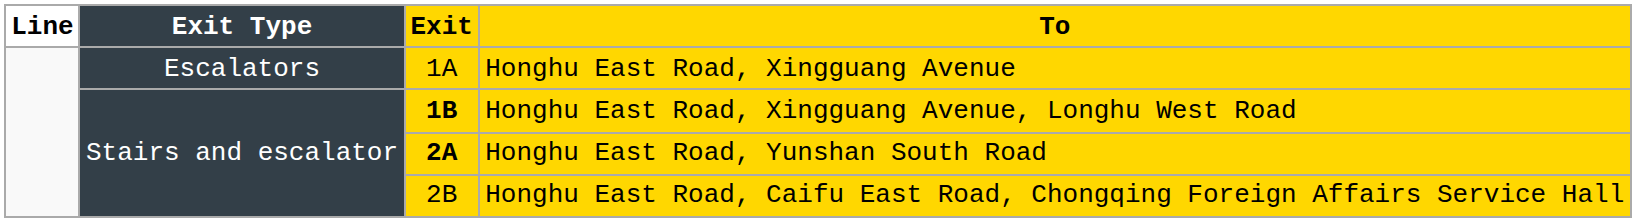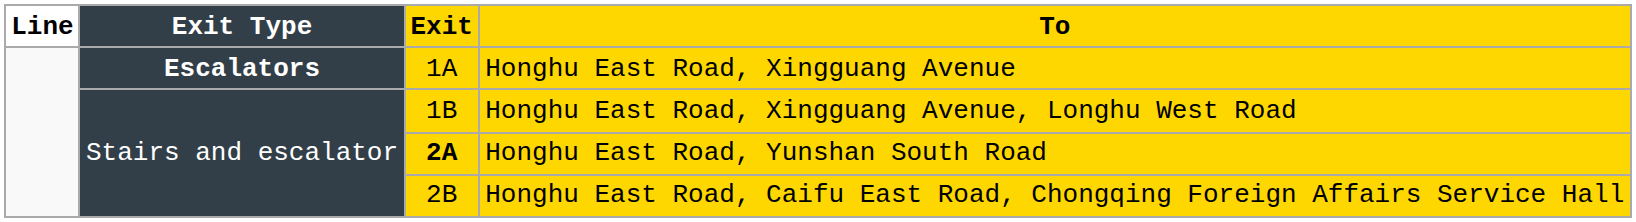Honghu East Road, Xingguang Avenue | Exit Type: normal -> bold
Honghu East Road, Xingguang Avenue, Longhu West Road | Exit: bold -> normal
